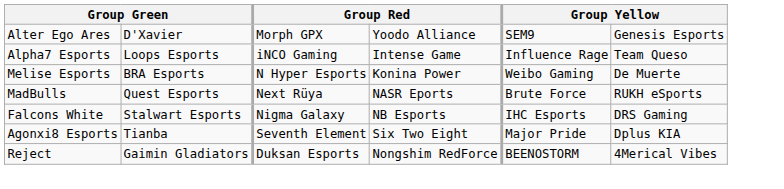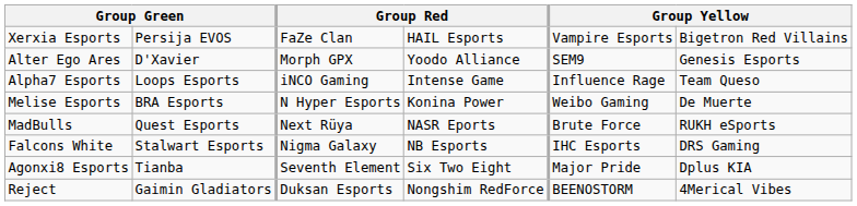+ row: Xerxia Esports | Persija EVOS | FaZe Clan | HAIL Esports | Vampire Esports | Bigetron Red Villains
